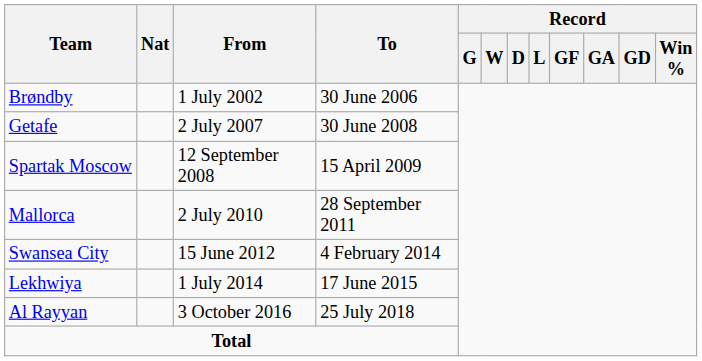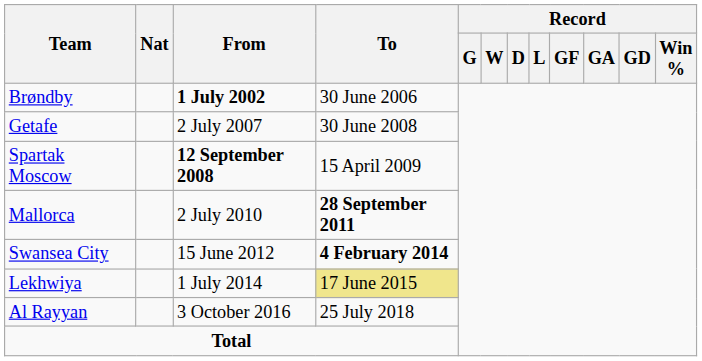Brøndby | From: normal -> bold
Spartak Moscow | From: normal -> bold
Mallorca | To: normal -> bold
Swansea City | To: normal -> bold
Lekhwiya | To: no background -> khaki background
